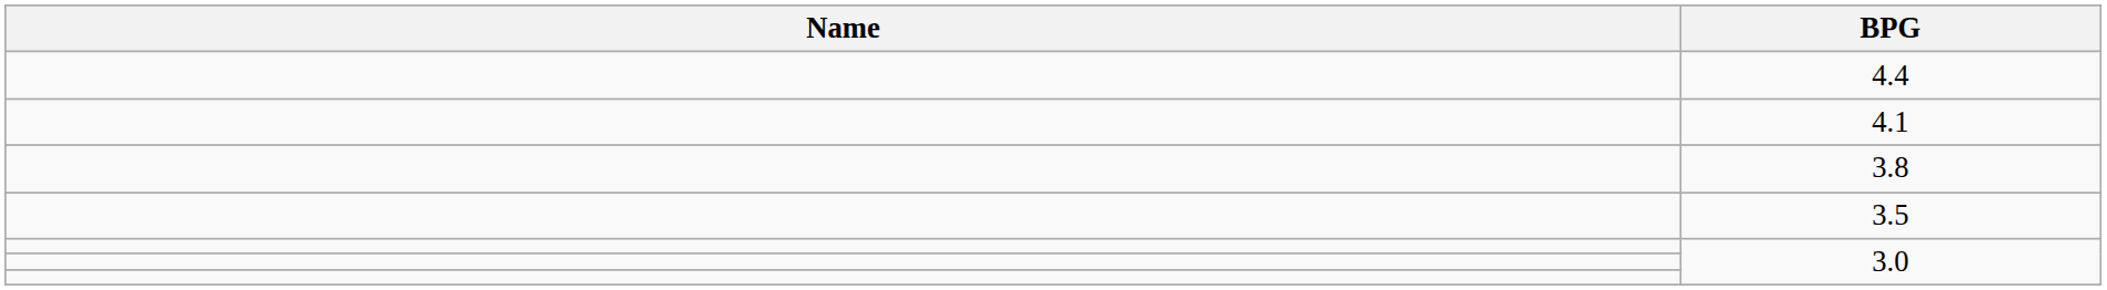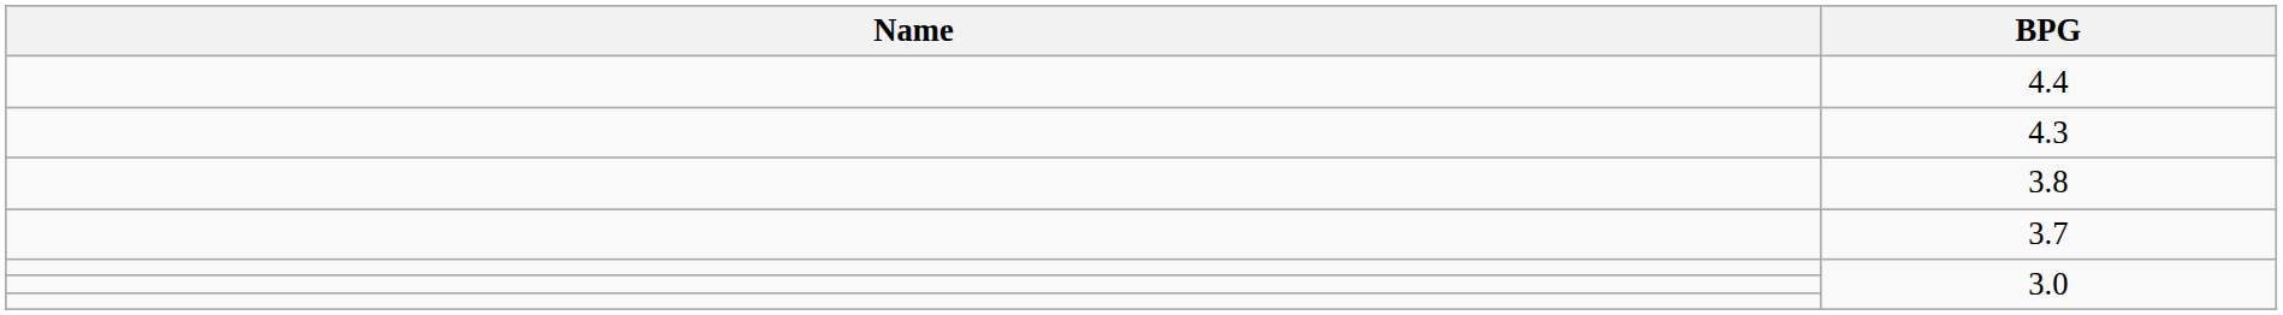row 3 | BPG: 4.1 -> 4.3
row 5 | BPG: 3.5 -> 3.7
